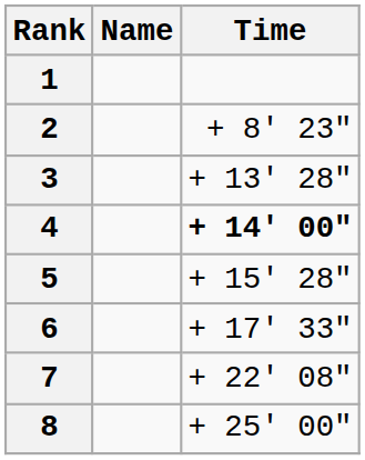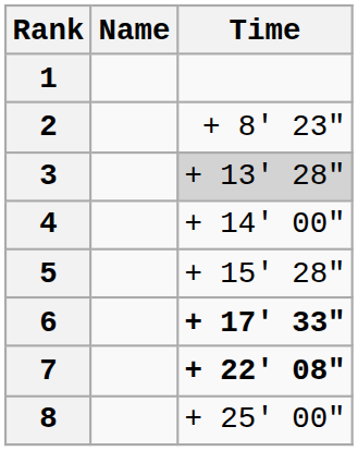3 | Time: no background -> lightgrey background
4 | Time: bold -> normal
6 | Time: normal -> bold
7 | Time: normal -> bold
